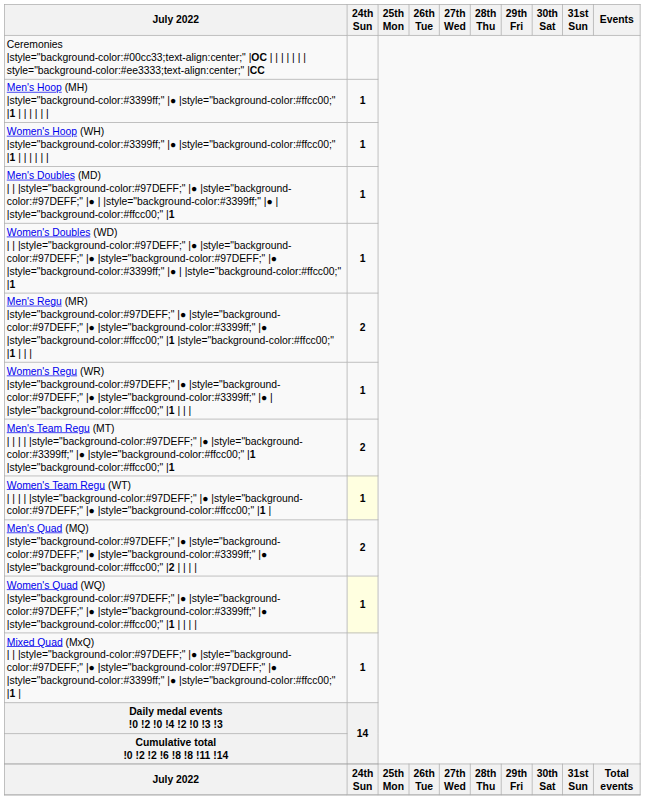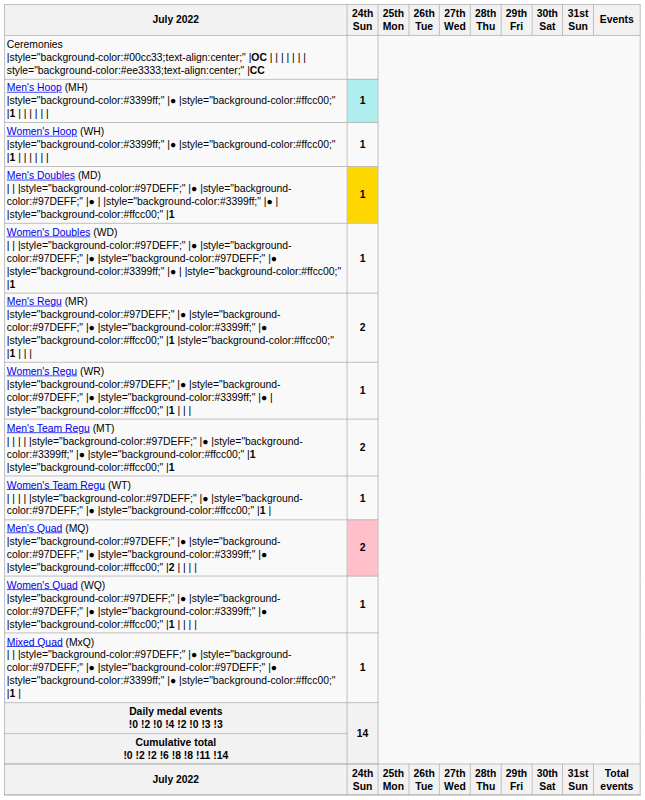row 3 | 24th Sun: no background -> paleturquoise background
row 5 | 24th Sun: no background -> gold background
row 10 | 24th Sun: lightyellow background -> no background
row 11 | 24th Sun: no background -> pink background
row 12 | 24th Sun: lightyellow background -> no background
